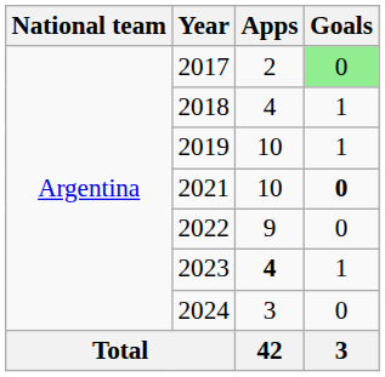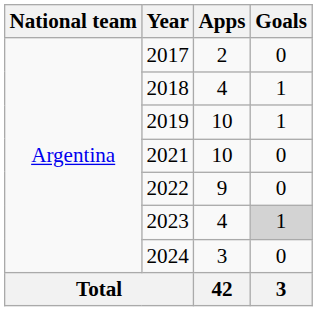2017 | Goals: lightgreen background -> no background
2021 | Goals: bold -> normal
2023 | Apps: bold -> normal
2023 | Goals: no background -> lightgrey background
